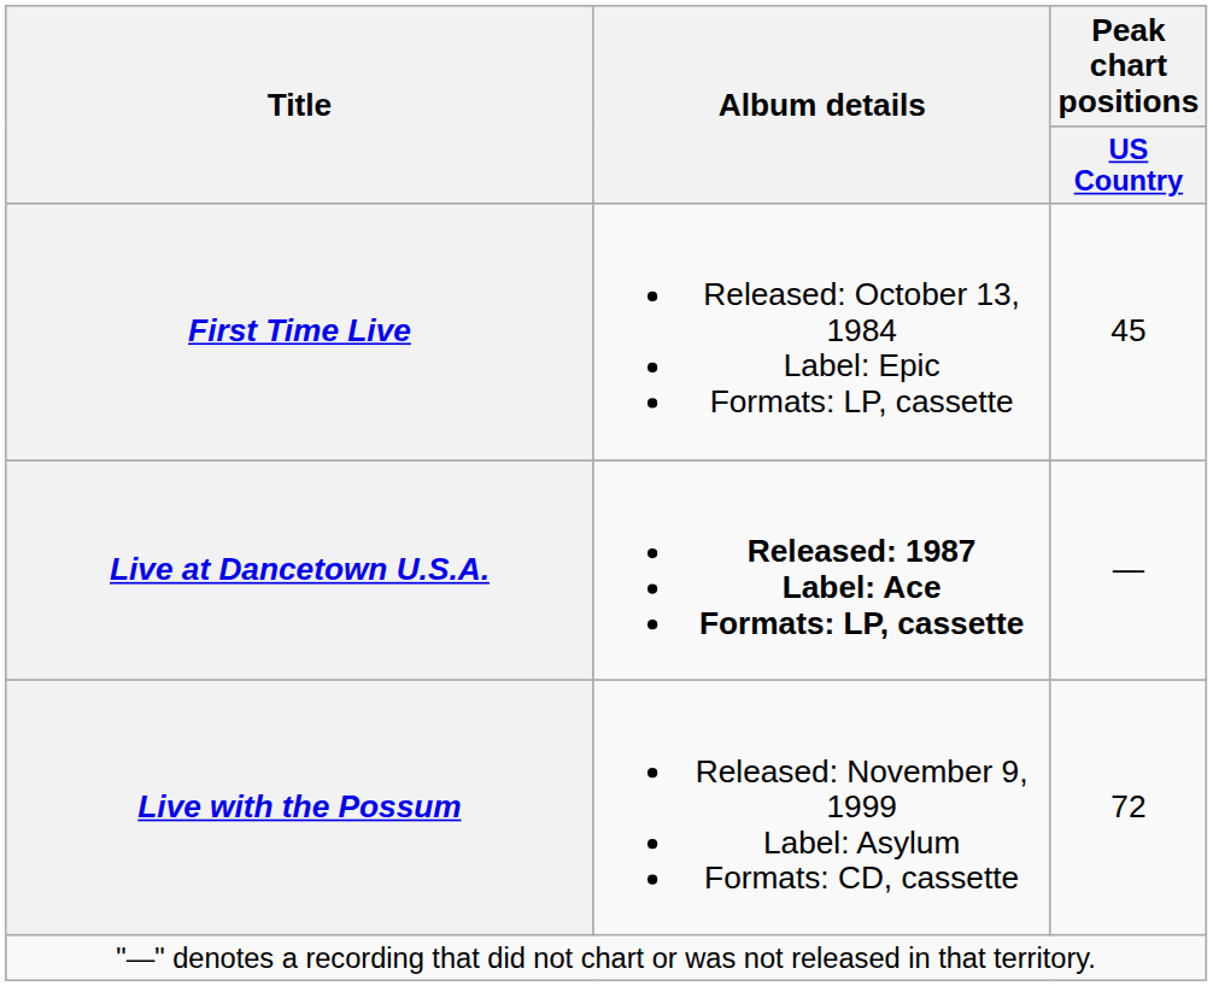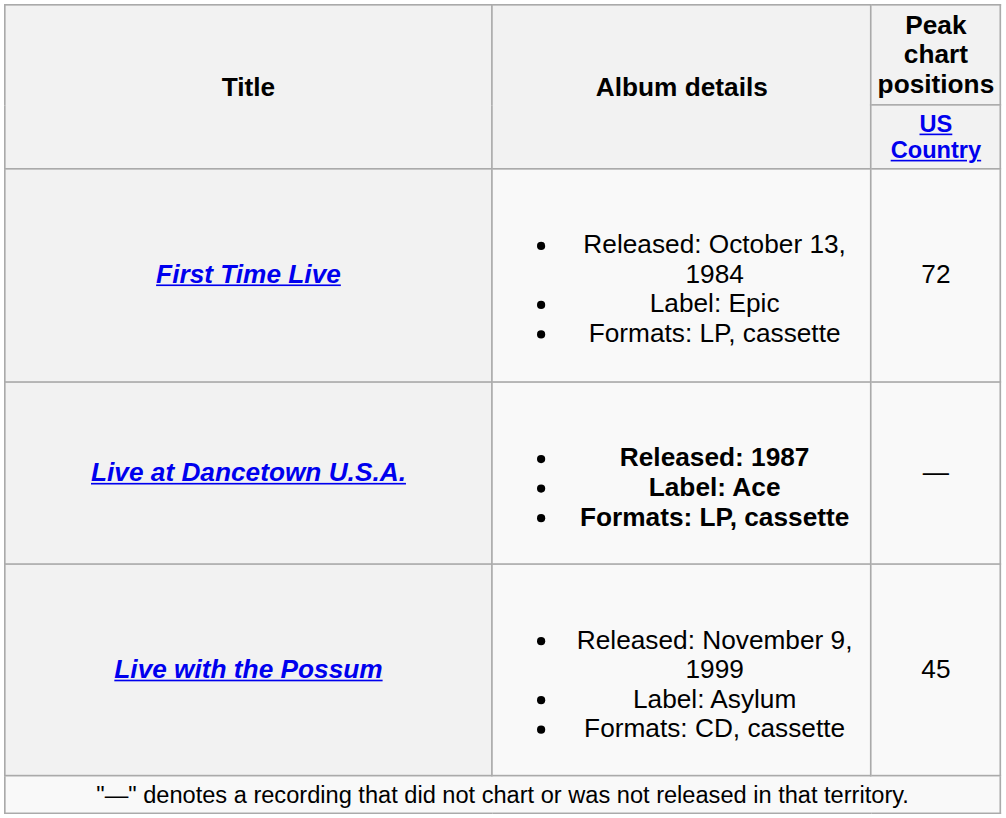First Time Live | Peak chart positions / US Country: 45 -> 72
Live with the Possum | Peak chart positions / US Country: 72 -> 45
